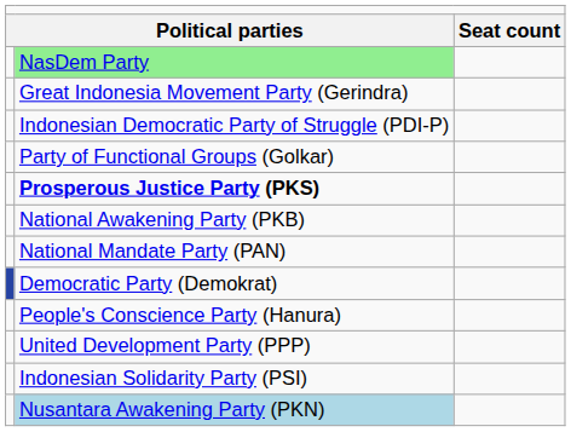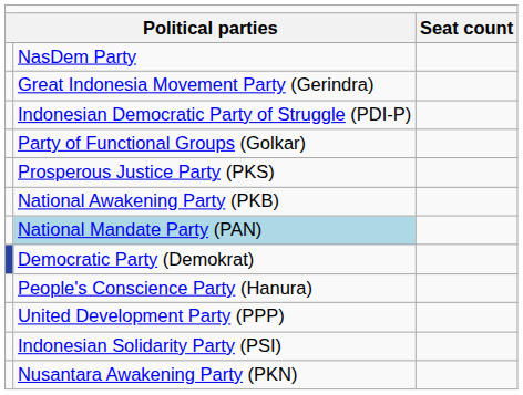NasDem Party | column 2: lightgreen background -> no background
Prosperous Justice Party (PKS) | column 2: bold -> normal
National Mandate Party (PAN) | column 2: no background -> lightblue background
Nusantara Awakening Party (PKN) | column 2: lightblue background -> no background
